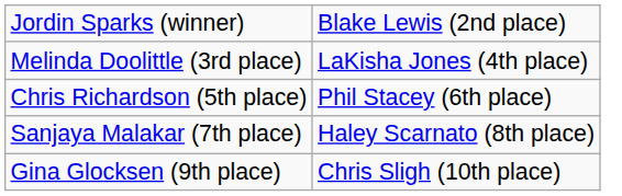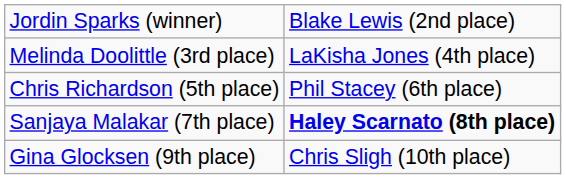Sanjaya Malakar (7th place) | column 2: normal -> bold
